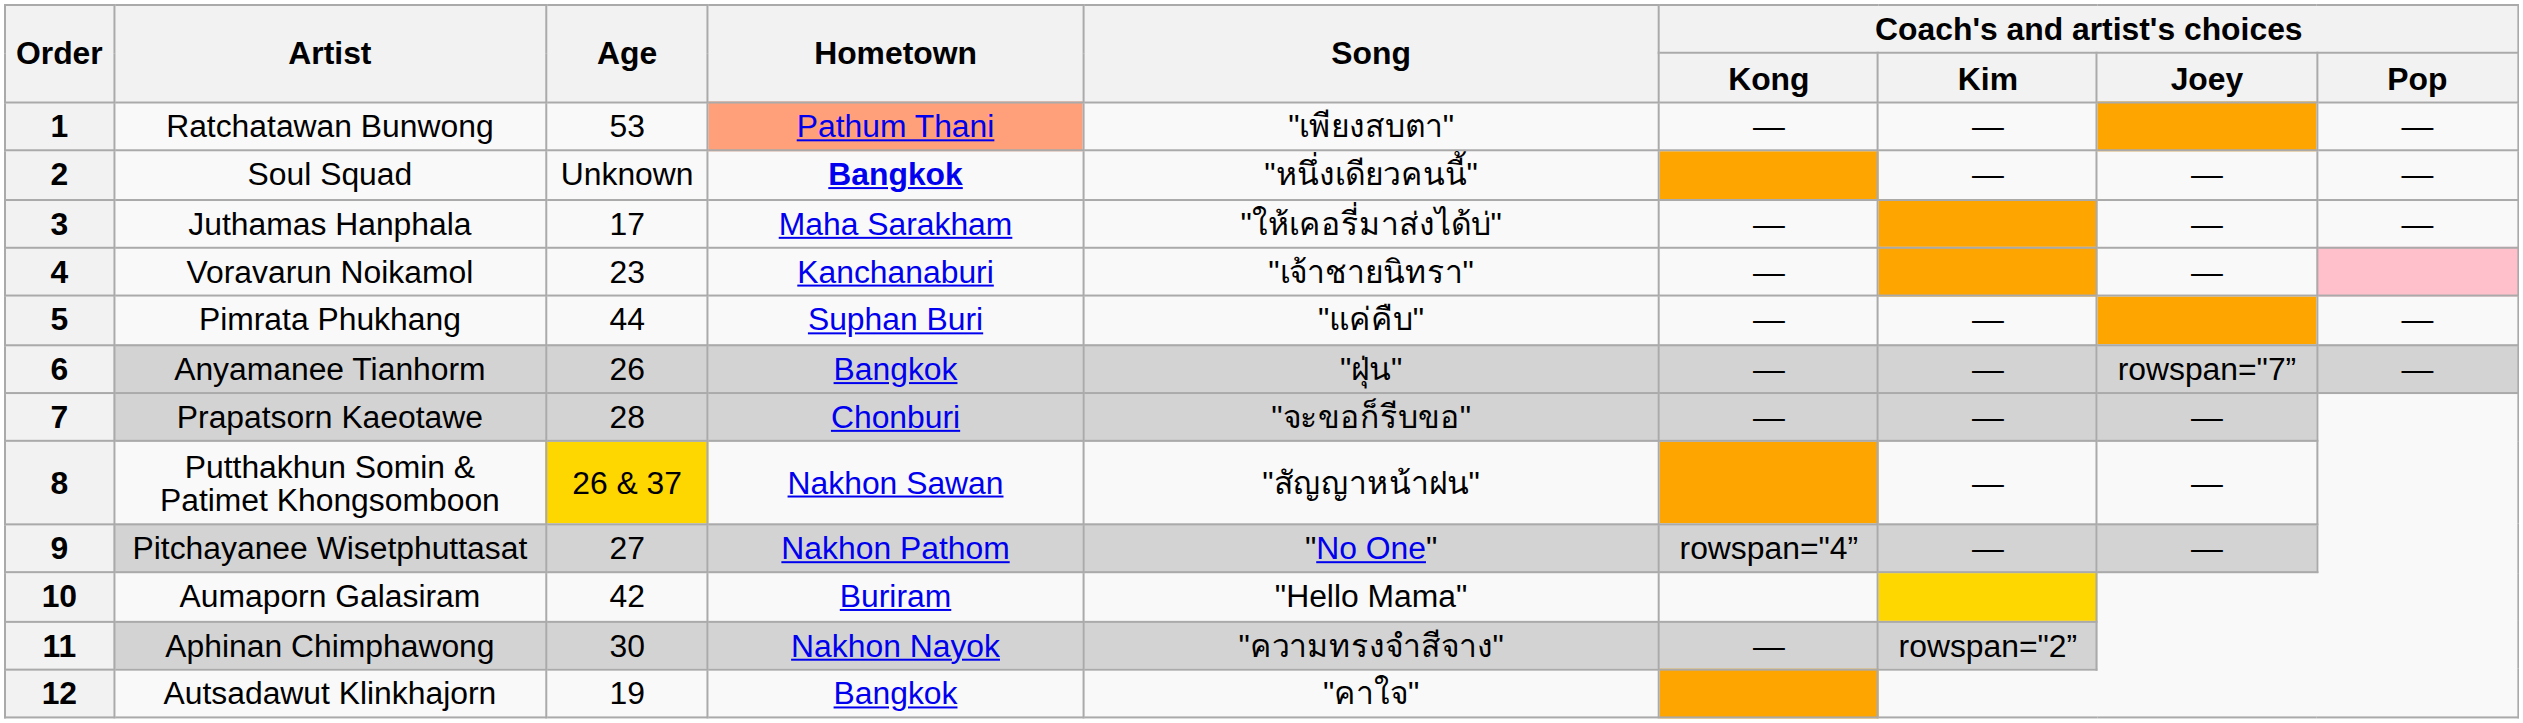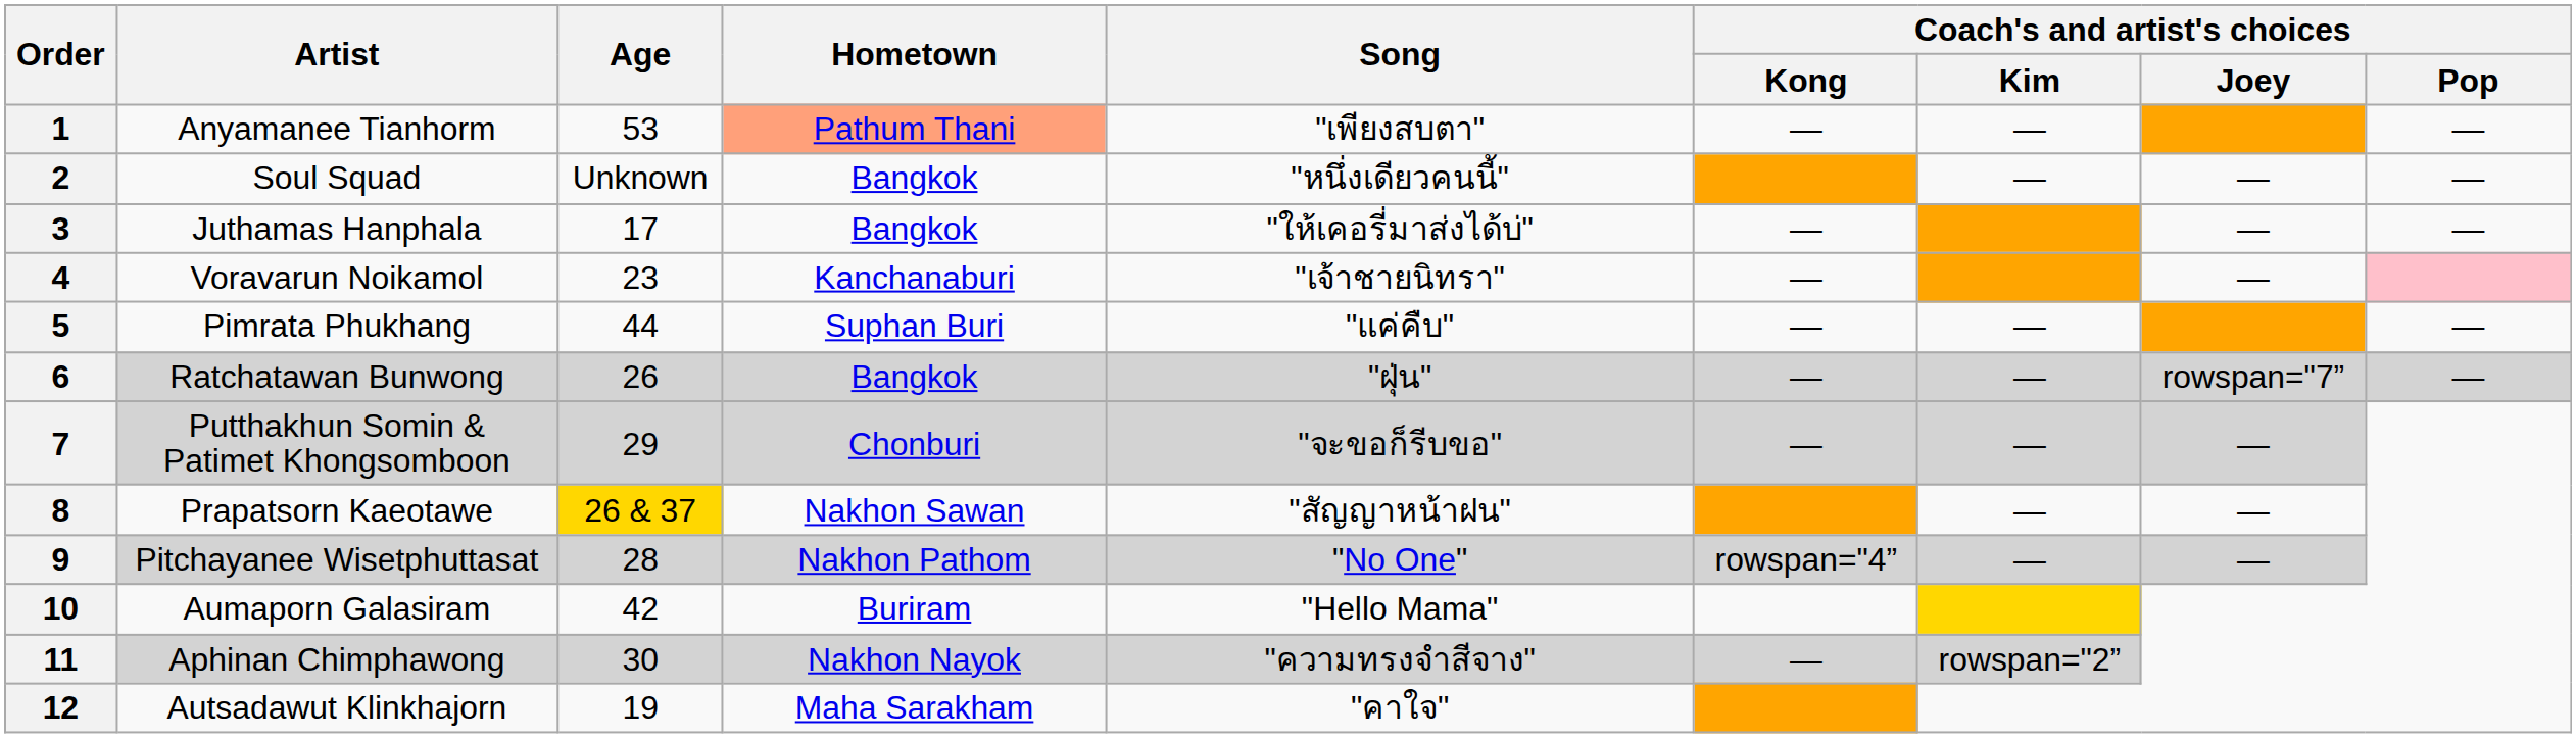1 | Artist: Ratchatawan Bunwong -> Anyamanee Tianhorm
2 | Hometown: bold -> normal
3 | Hometown: Maha Sarakham -> Bangkok
6 | Artist: Anyamanee Tianhorm -> Ratchatawan Bunwong
7 | Artist: Prapatsorn Kaeotawe -> Putthakhun Somin & Patimet Khongsomboon
7 | Age: 28 -> 29
8 | Artist: Putthakhun Somin & Patimet Khongsomboon -> Prapatsorn Kaeotawe
9 | Age: 27 -> 28
12 | Hometown: Bangkok -> Maha Sarakham
